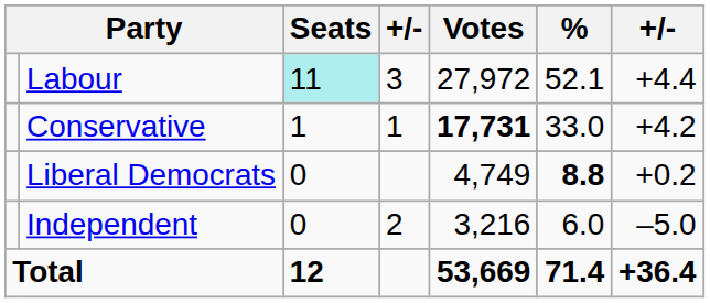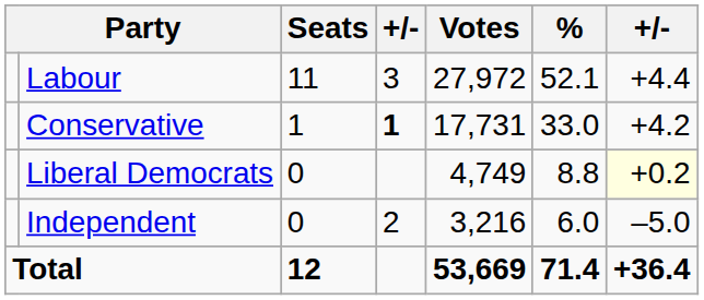Labour | Seats: paleturquoise background -> no background
Conservative | column 4: normal -> bold
Conservative | Votes: bold -> normal
Liberal Democrats | %: bold -> normal
Liberal Democrats | column 7: no background -> lightyellow background
